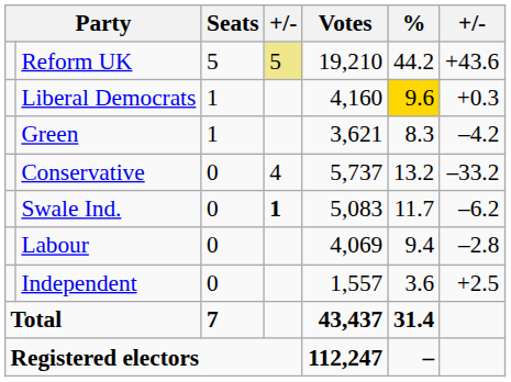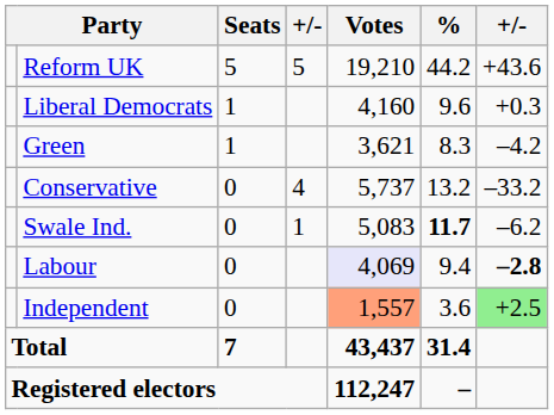Reform UK | column 4: khaki background -> no background
Liberal Democrats | %: gold background -> no background
Swale Ind. | column 4: bold -> normal
Swale Ind. | %: normal -> bold
Labour | Votes: no background -> lavender background
Labour | column 7: normal -> bold
Independent | Votes: no background -> lightsalmon background
Independent | column 7: no background -> lightgreen background
